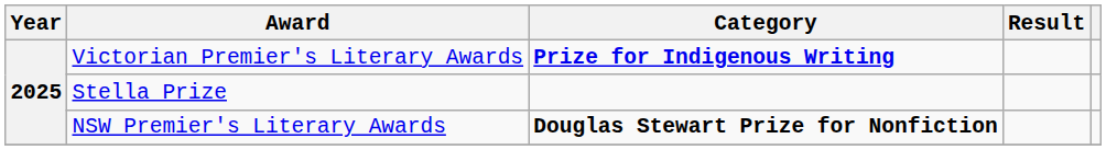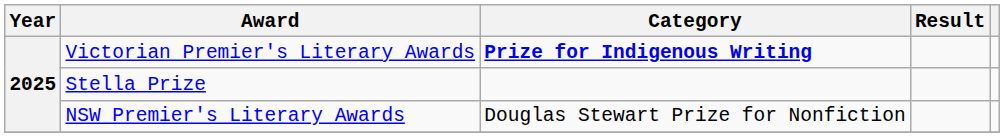NSW Premier's Literary Awards | Category: bold -> normal
